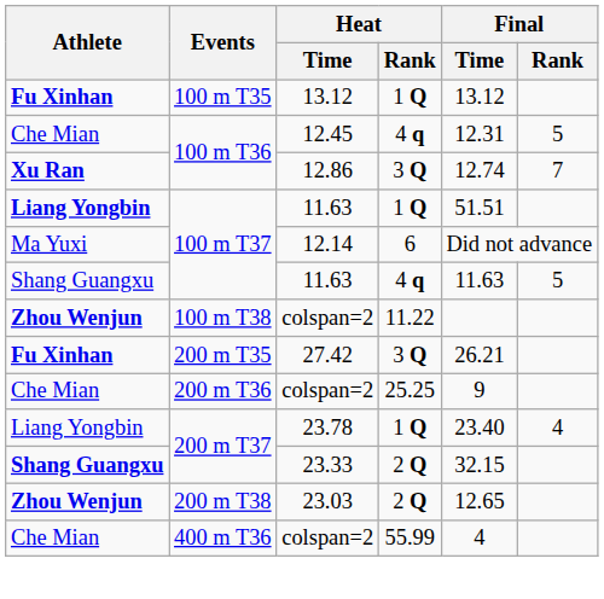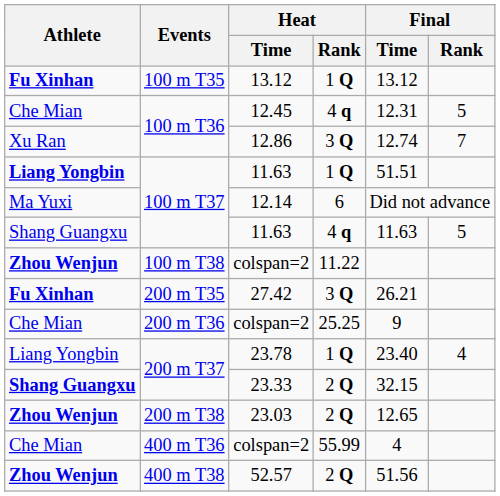12.86 | Athlete: bold -> normal
+ row: Zhou Wenjun | 400 m T38 | 52.57 | 2 Q | 51.56
